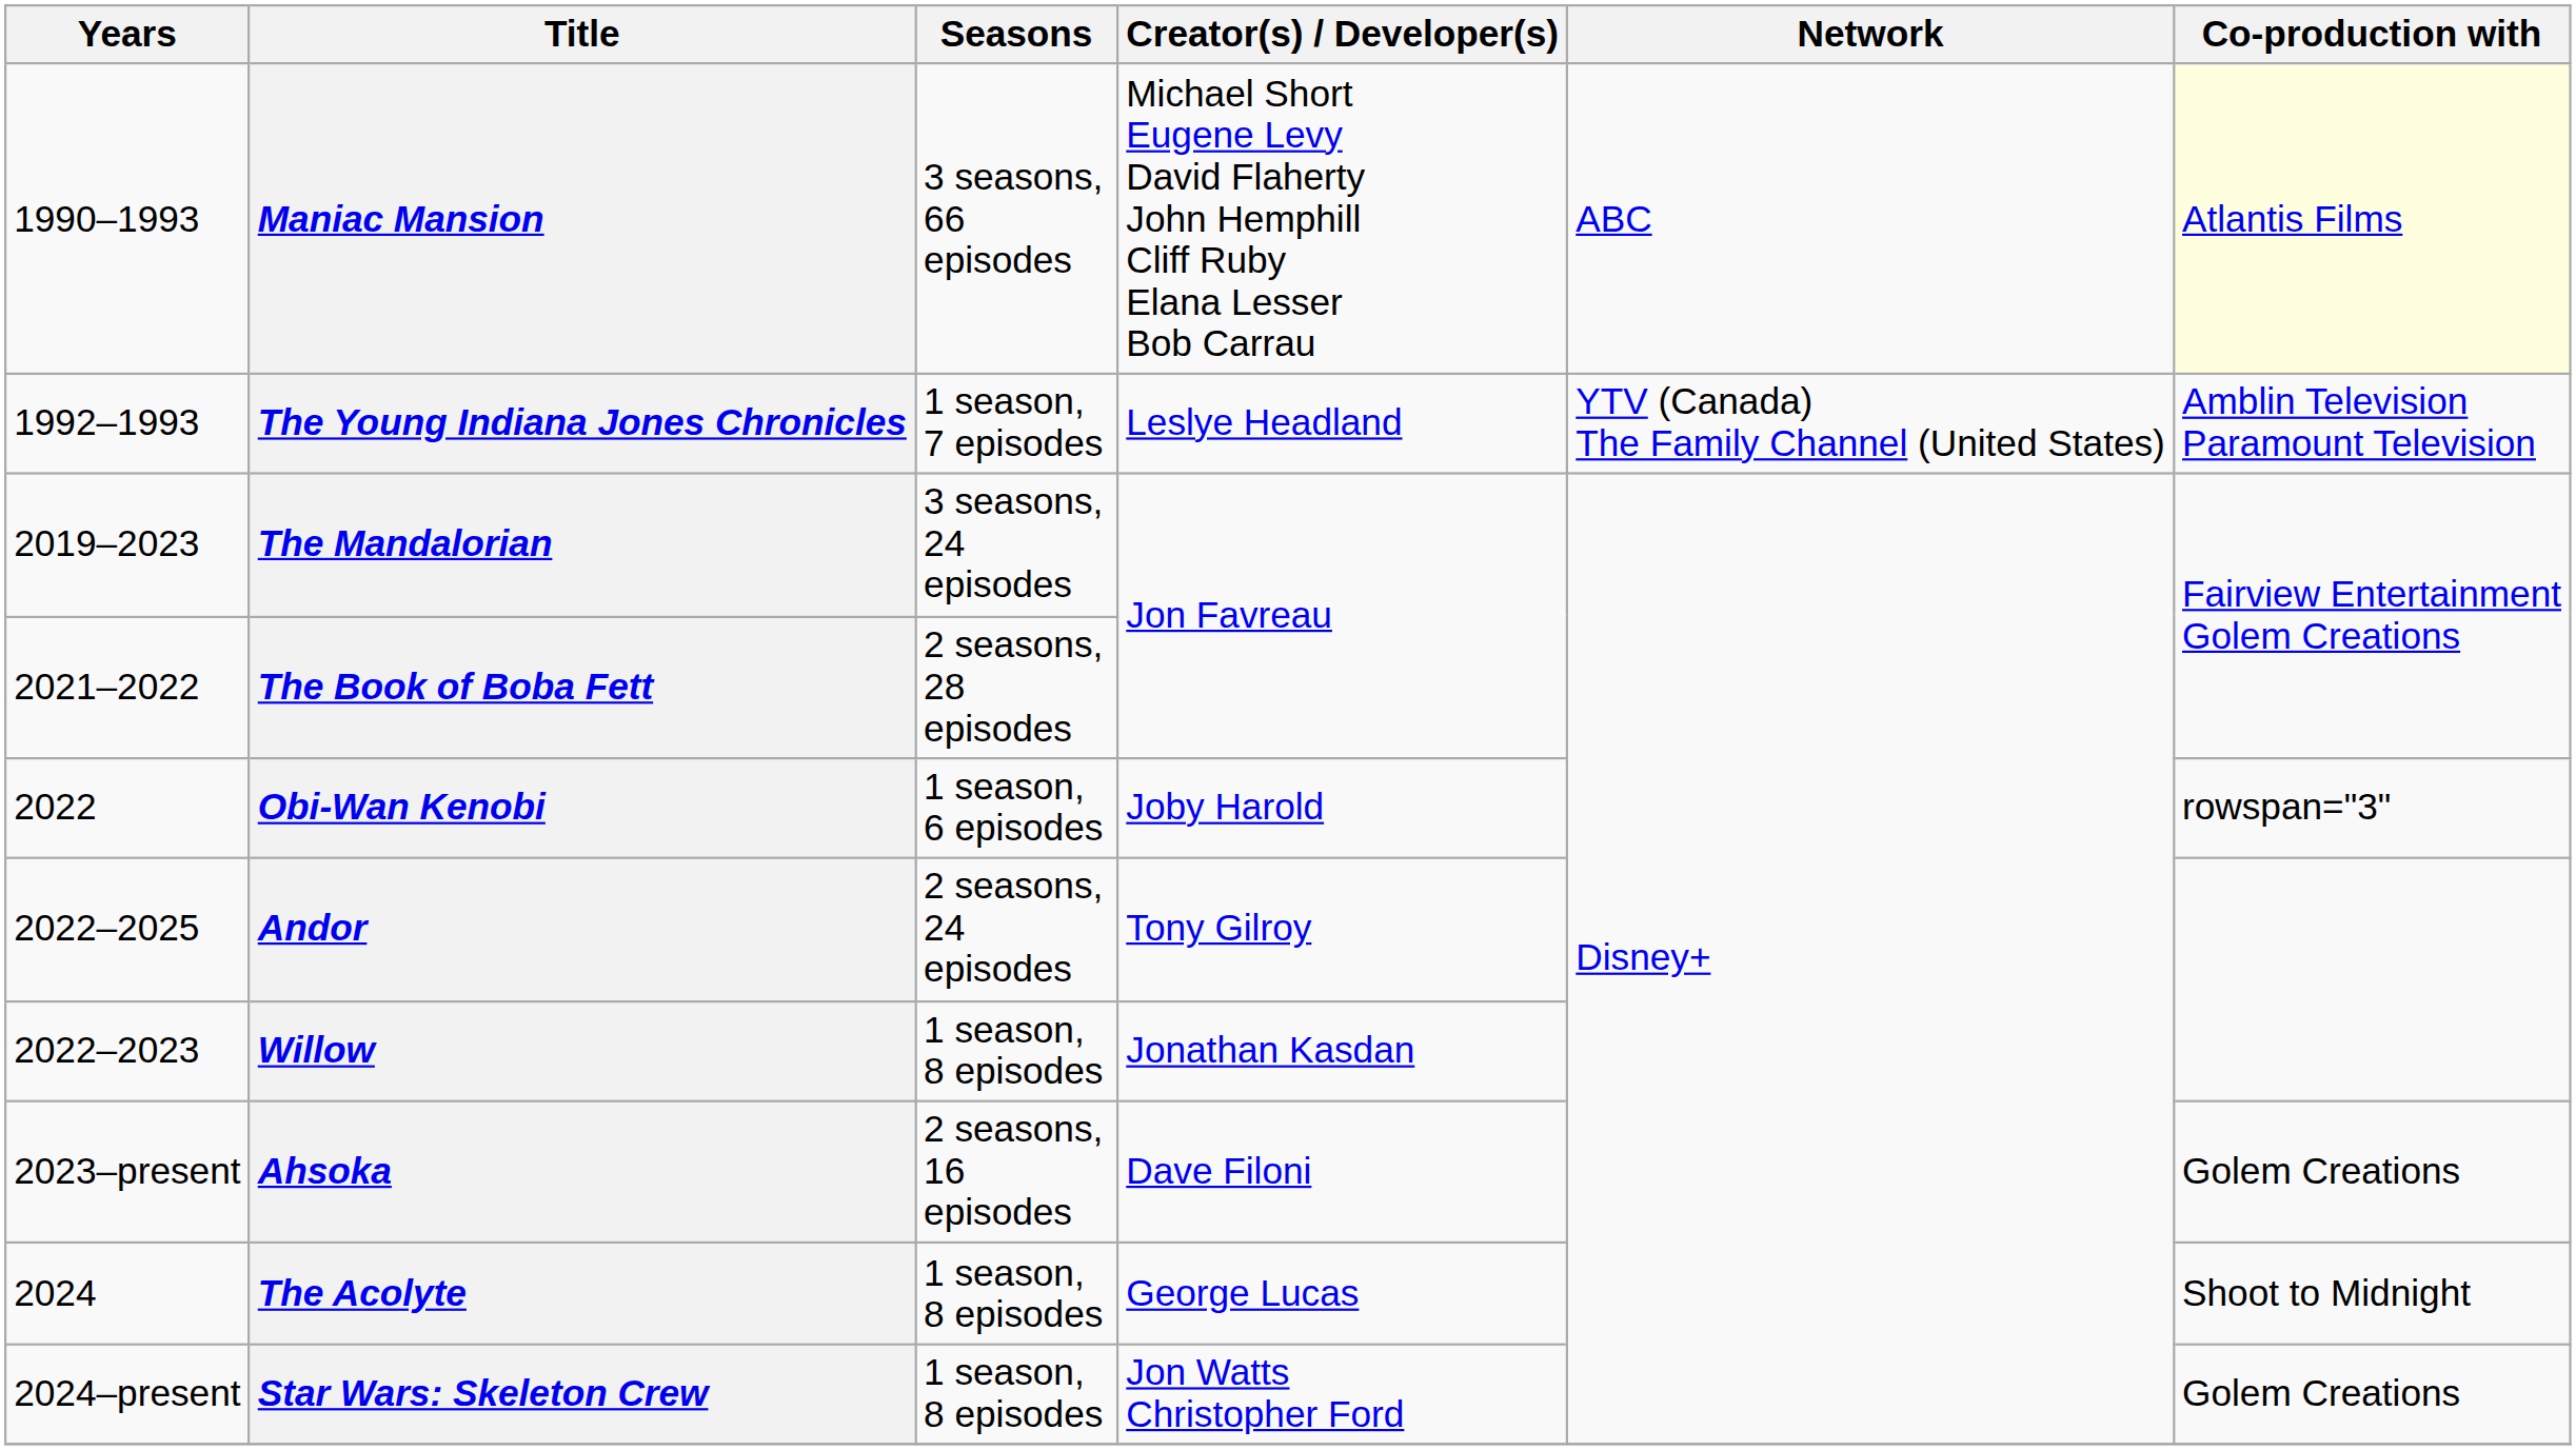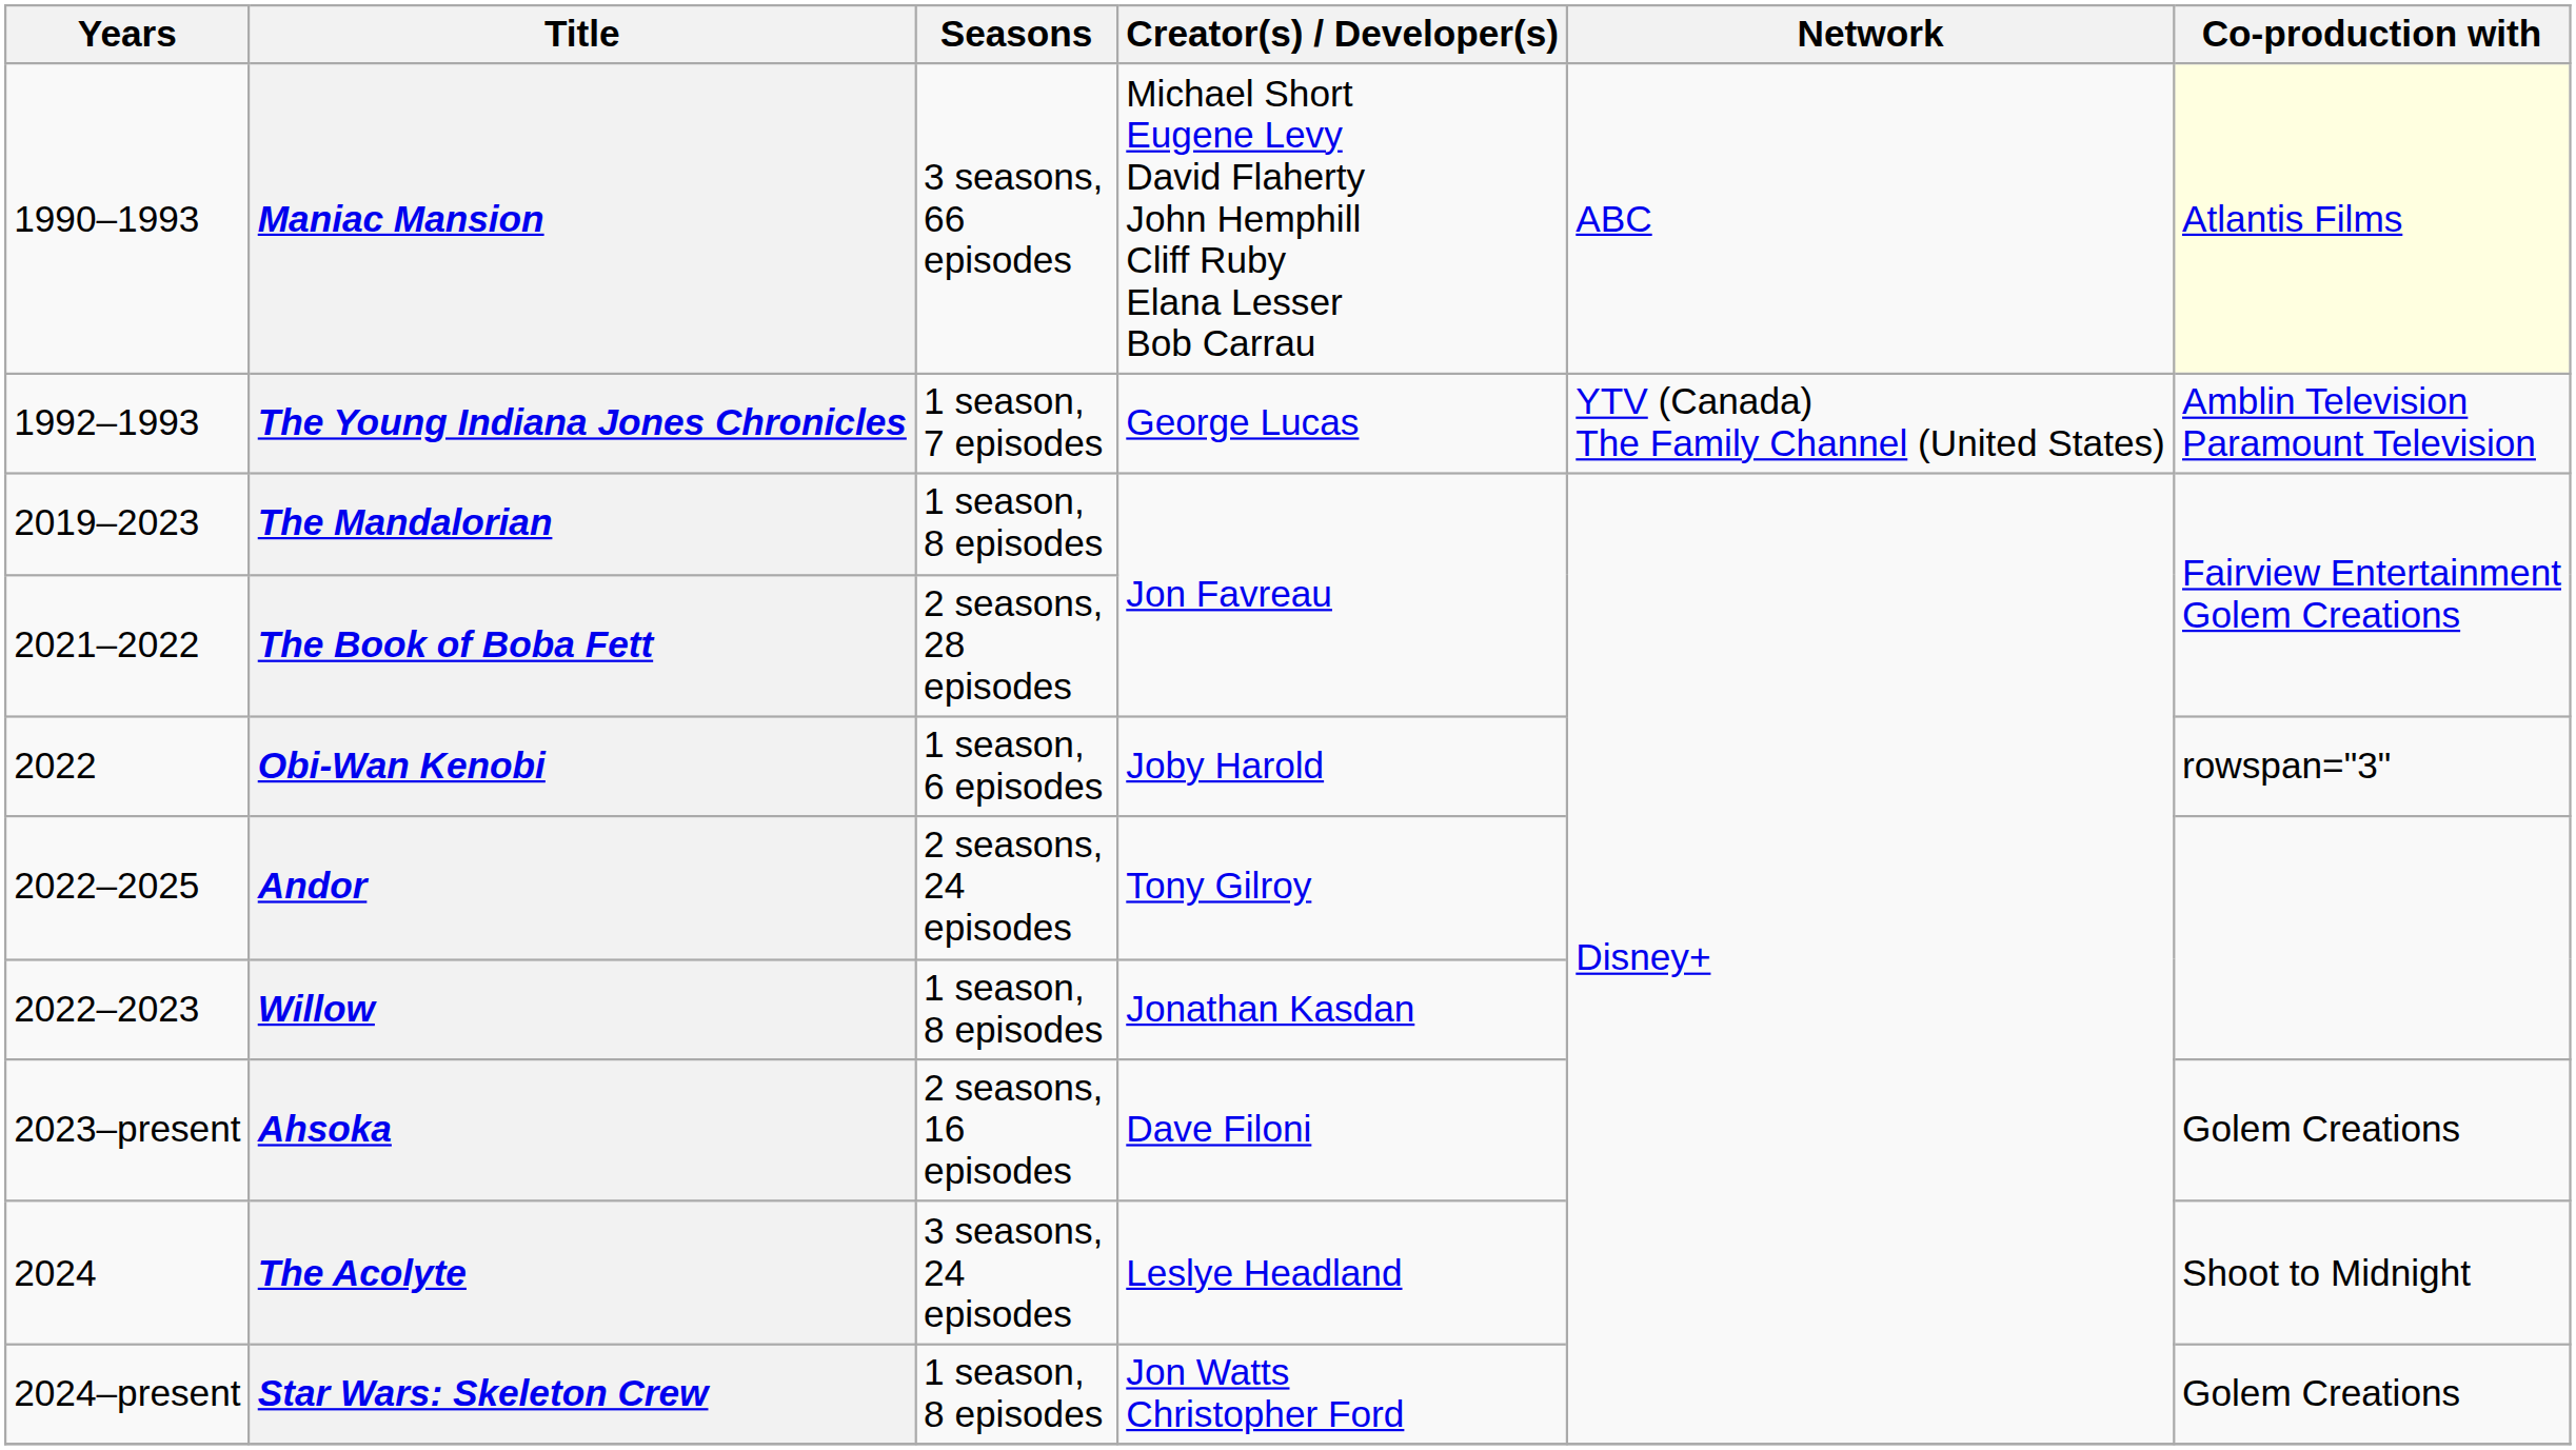The Young Indiana Jones Chronicles | Creator(s) / Developer(s): Leslye Headland -> George Lucas
The Mandalorian | Seasons: 3 seasons, 24 episodes -> 1 season, 8 episodes
The Acolyte | Seasons: 1 season, 8 episodes -> 3 seasons, 24 episodes
The Acolyte | Creator(s) / Developer(s): George Lucas -> Leslye Headland
